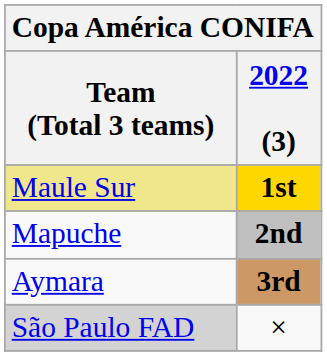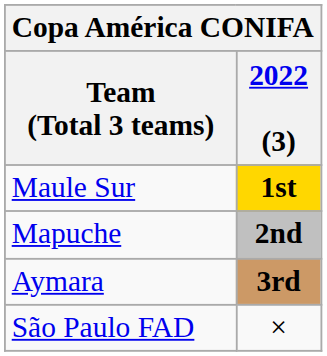Maule Sur | Team (Total 3 teams): khaki background -> no background
São Paulo FAD | Team (Total 3 teams): lightgrey background -> no background
